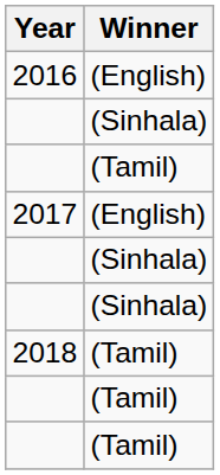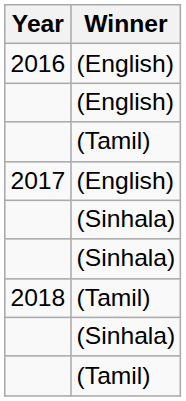row 3 | Winner: (Sinhala) -> (English)
row 9 | Winner: (Tamil) -> (Sinhala)
